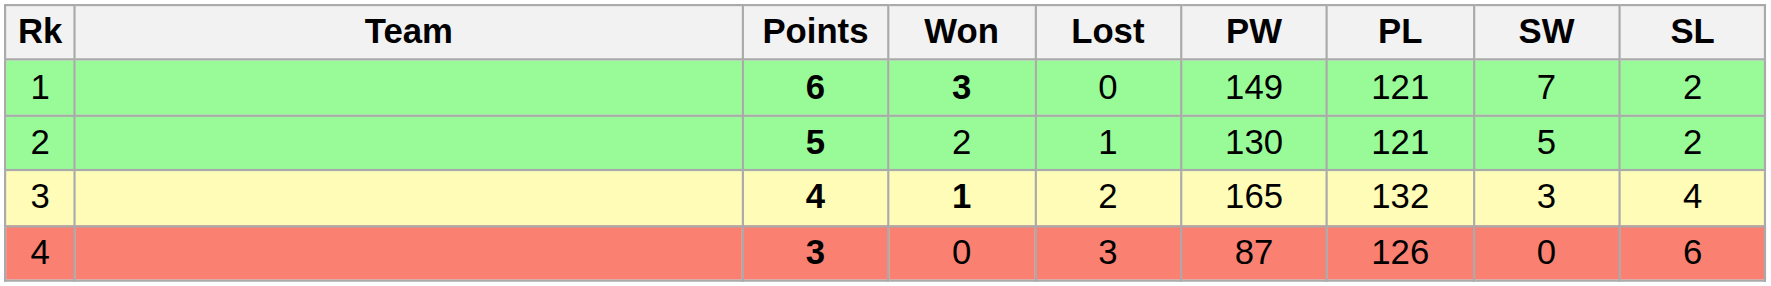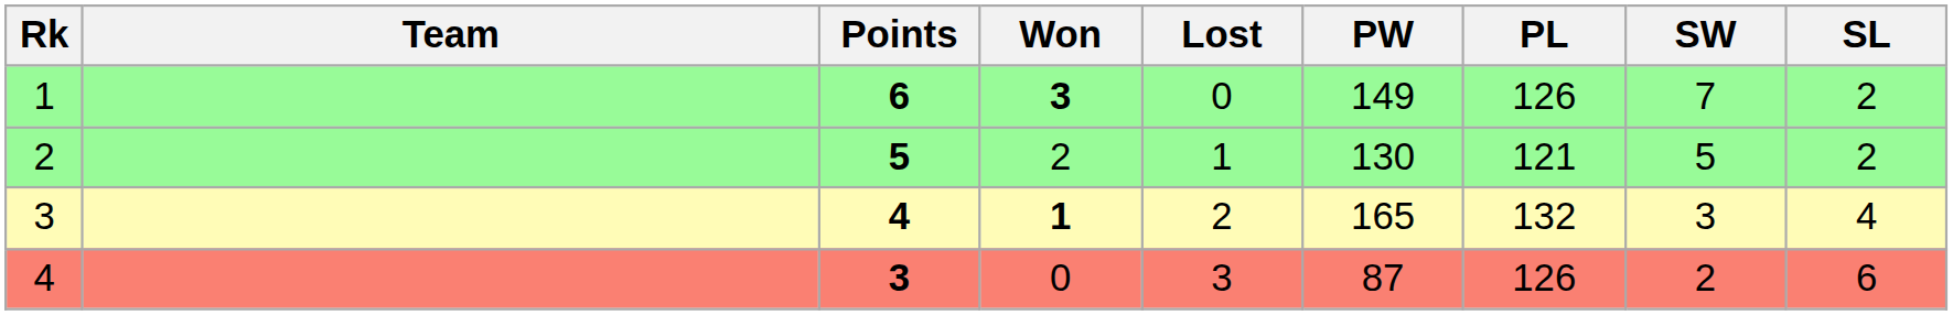row 2 | PL: 121 -> 126
row 5 | SW: 0 -> 2
